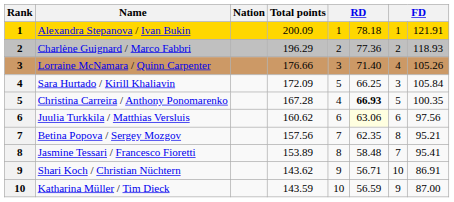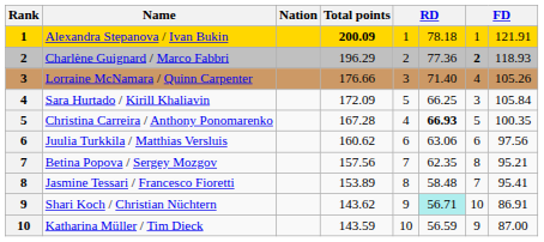Alexandra Stepanova / Ivan Bukin | Total points: normal -> bold
Charlène Guignard / Marco Fabbri | column 7: normal -> bold
Juulia Turkkila / Matthias Versluis | column 6: lightyellow background -> no background
Shari Koch / Christian Nüchtern | column 6: no background -> paleturquoise background
